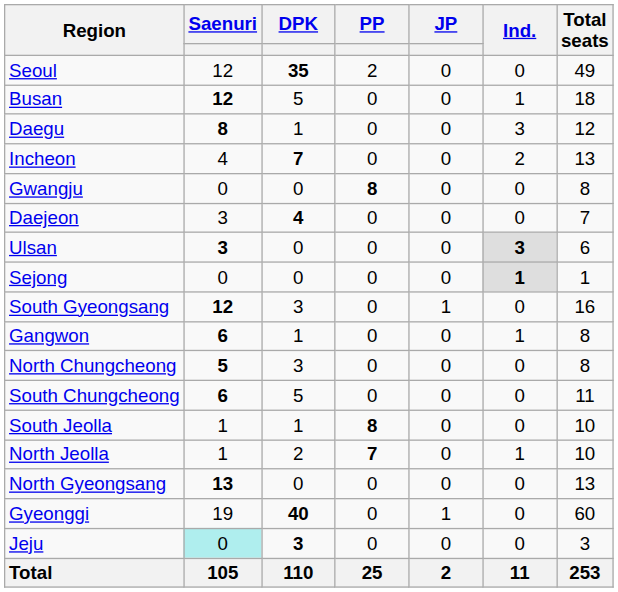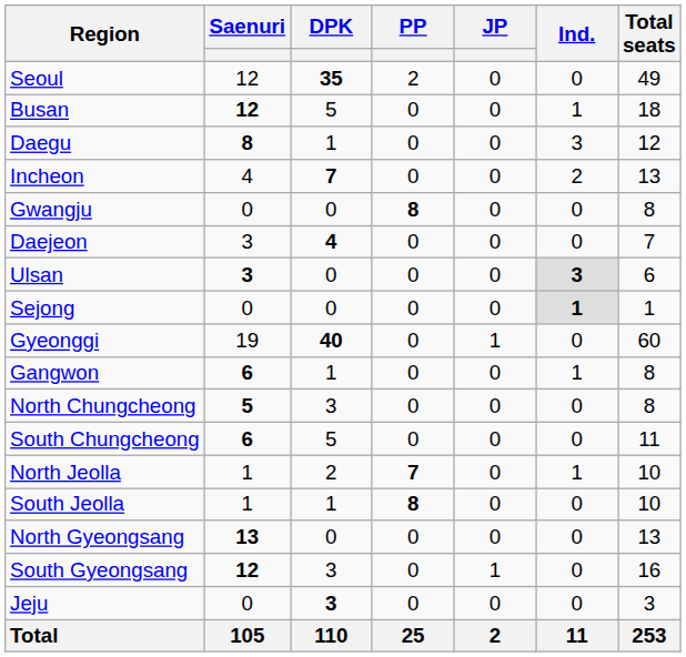rows swapped: Gyeonggi <-> South Gyeongsang
rows swapped: North Jeolla <-> South Jeolla
Jeju | Saenuri: paleturquoise background -> no background
